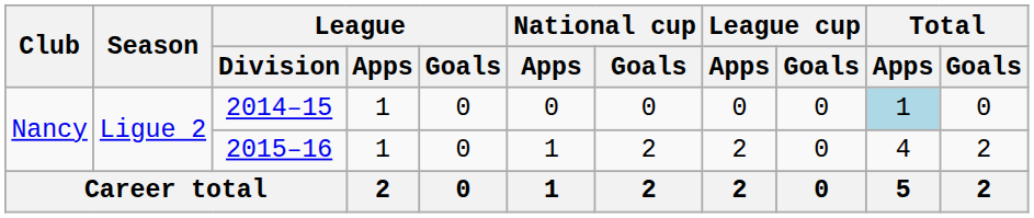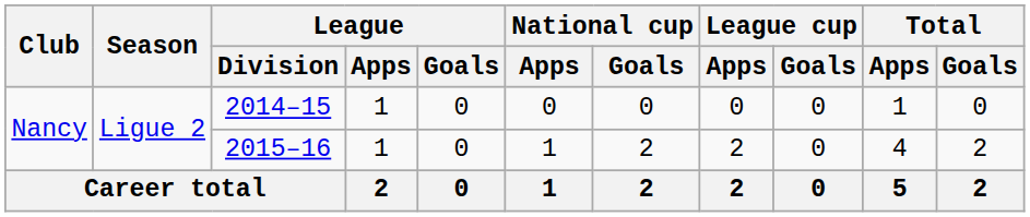2014–15 | Total / Apps: lightblue background -> no background
